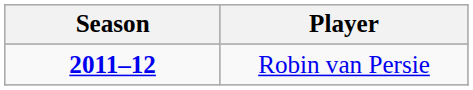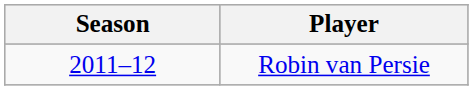Robin van Persie | Season: bold -> normal
